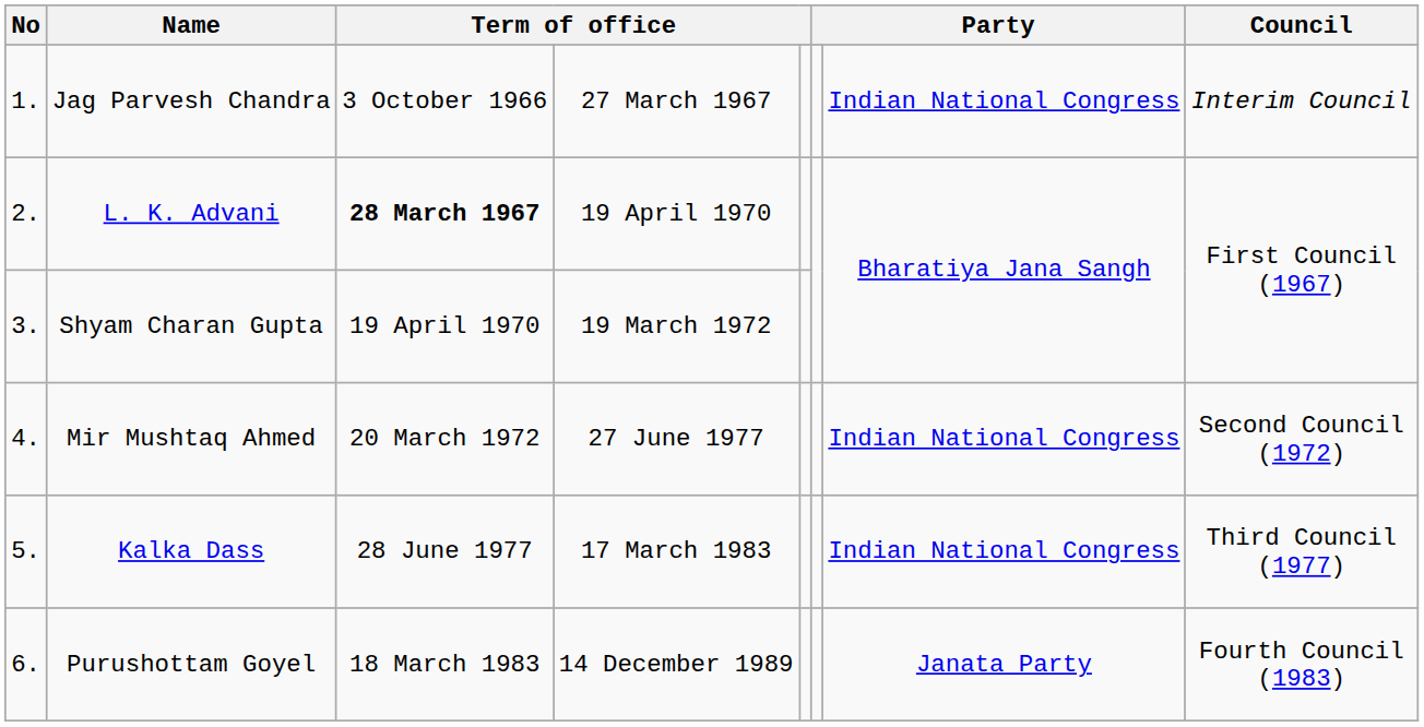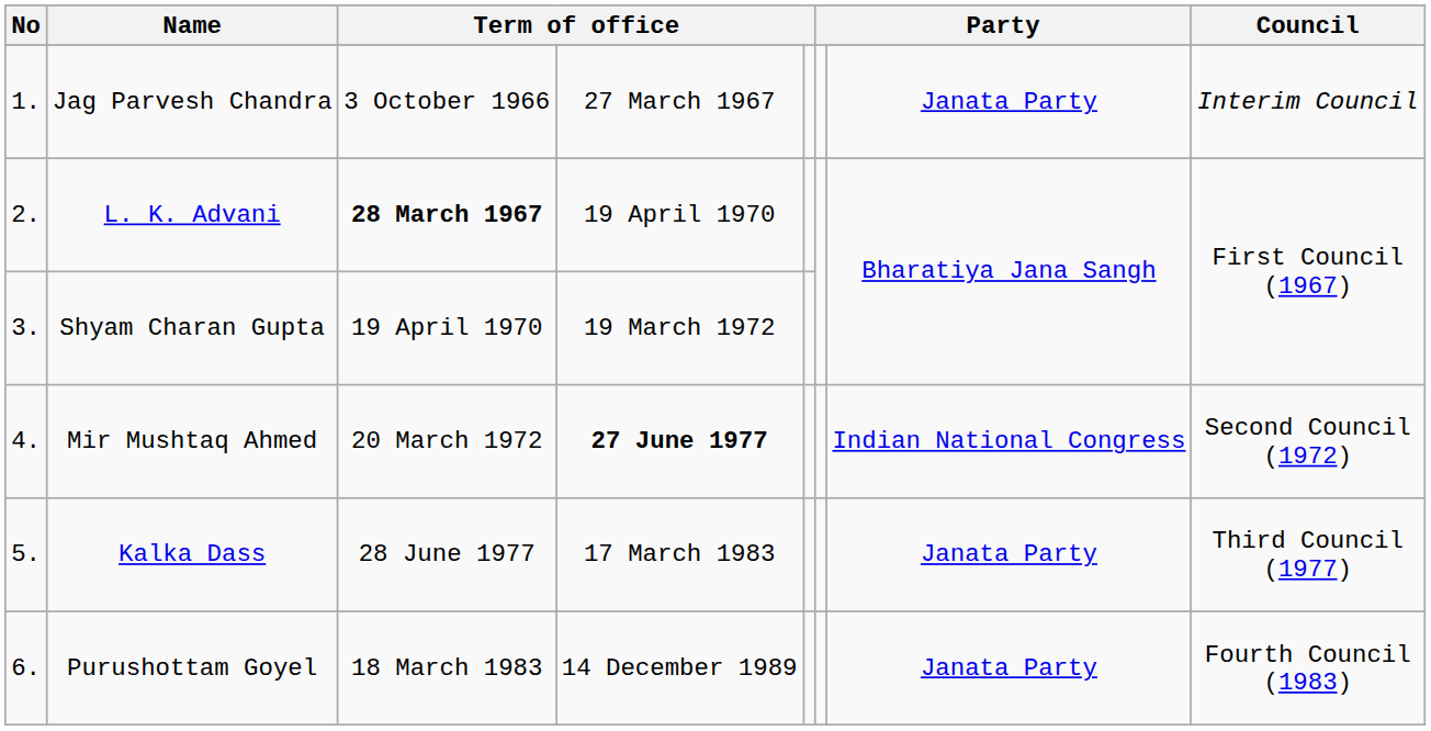Jag Parvesh Chandra | column 7: Indian National Congress -> Janata Party
Mir Mushtaq Ahmed | column 4: normal -> bold
Kalka Dass | column 7: Indian National Congress -> Janata Party
